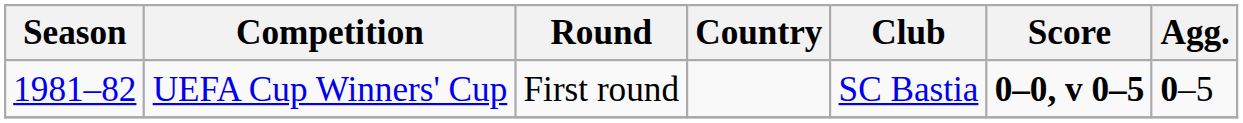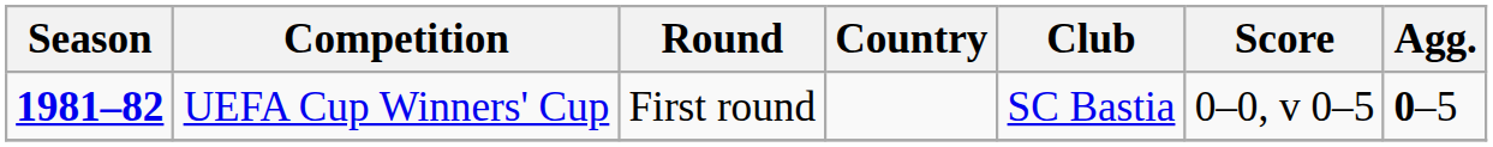UEFA Cup Winners' Cup | Season: normal -> bold
UEFA Cup Winners' Cup | Score: bold -> normal
